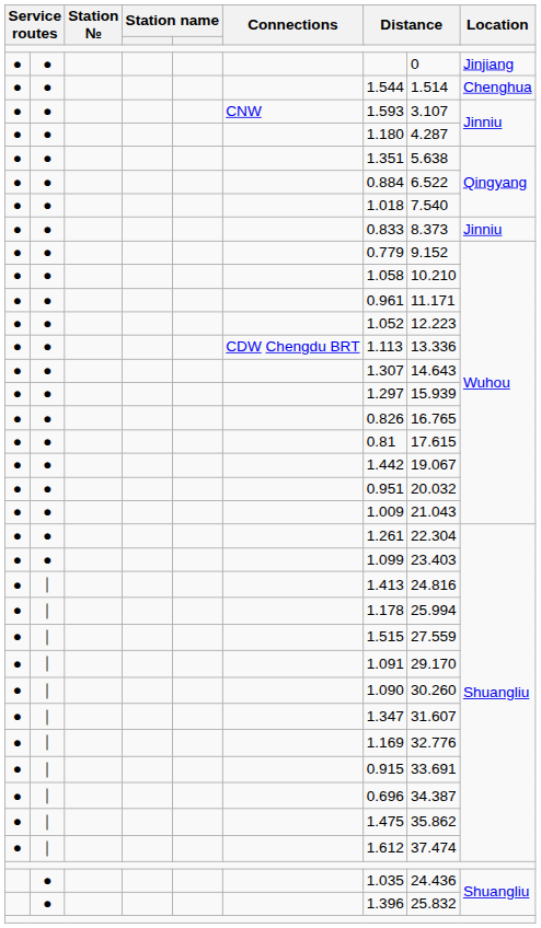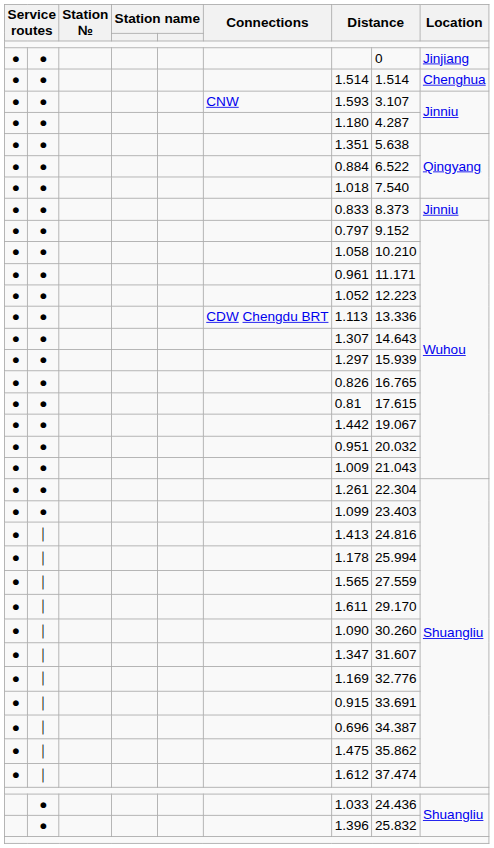row 5 | column 7: 1.544 -> 1.514
row 12 | column 7: 0.779 -> 0.797
row 28 | column 7: 1.515 -> 1.565
row 29 | column 7: 1.091 -> 1.611
row 38 | column 7: 1.035 -> 1.033
